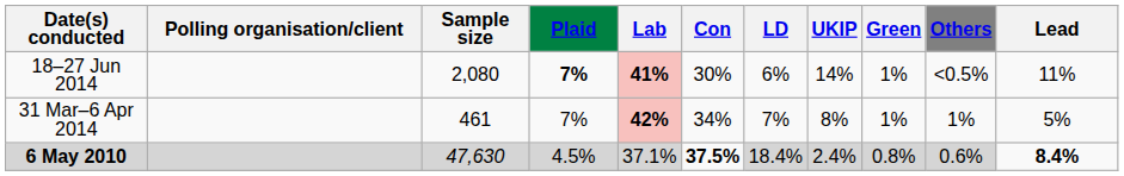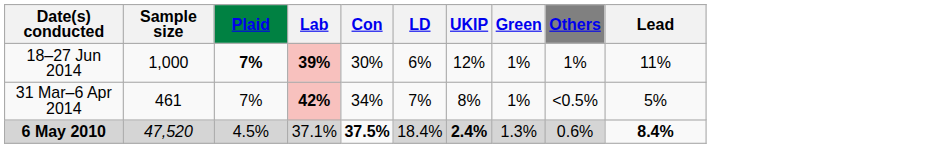- column: Polling organisation/client
18–27 Jun 2014 | Sample size: 2,080 -> 1,000
18–27 Jun 2014 | Lab: 41% -> 39%
18–27 Jun 2014 | UKIP: 14% -> 12%
18–27 Jun 2014 | Others: <0.5% -> 1%
31 Mar–6 Apr 2014 | Others: 1% -> <0.5%
6 May 2010 | Sample size: 47,630 -> 47,520
6 May 2010 | UKIP: normal -> bold
6 May 2010 | Green: 0.8% -> 1.3%
